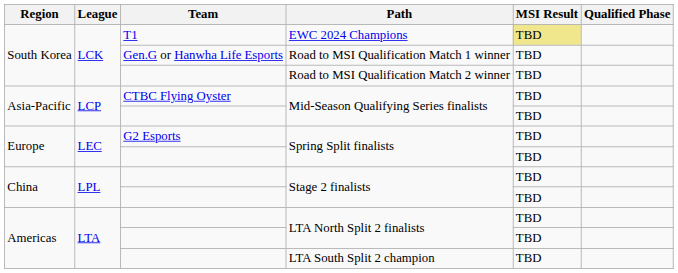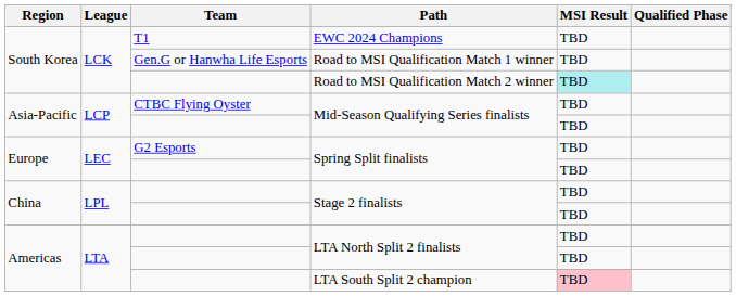EWC 2024 Champions | MSI Result: khaki background -> no background
Road to MSI Qualification Match 2 winner | MSI Result: no background -> paleturquoise background
LTA South Split 2 champion | MSI Result: no background -> pink background
